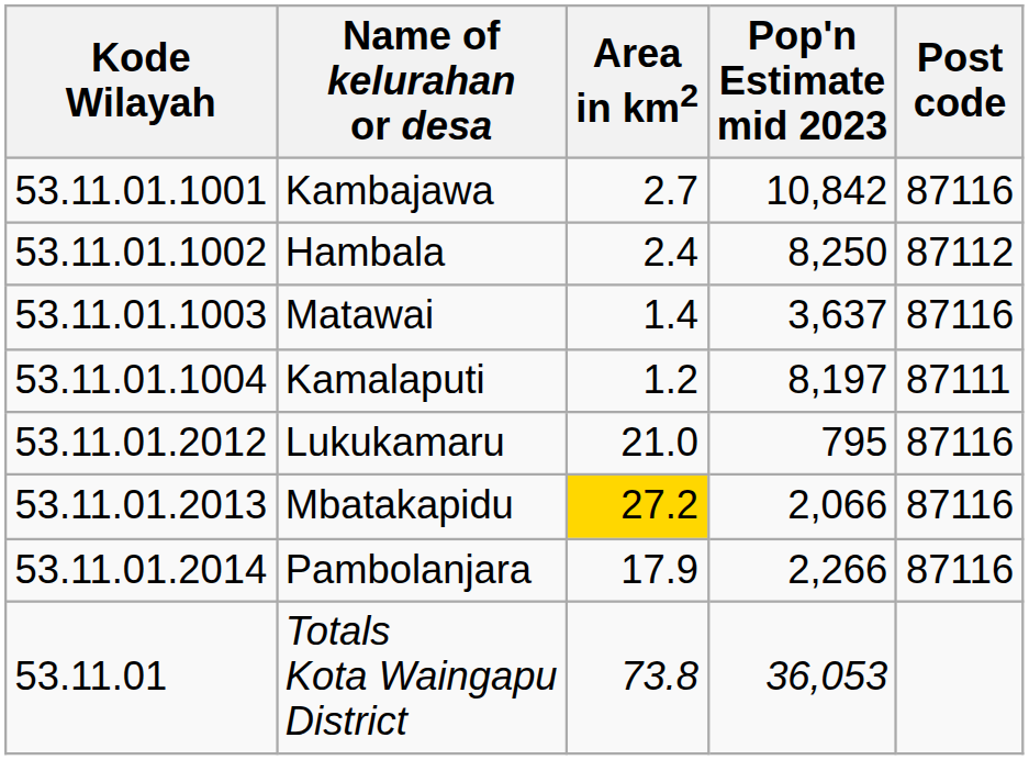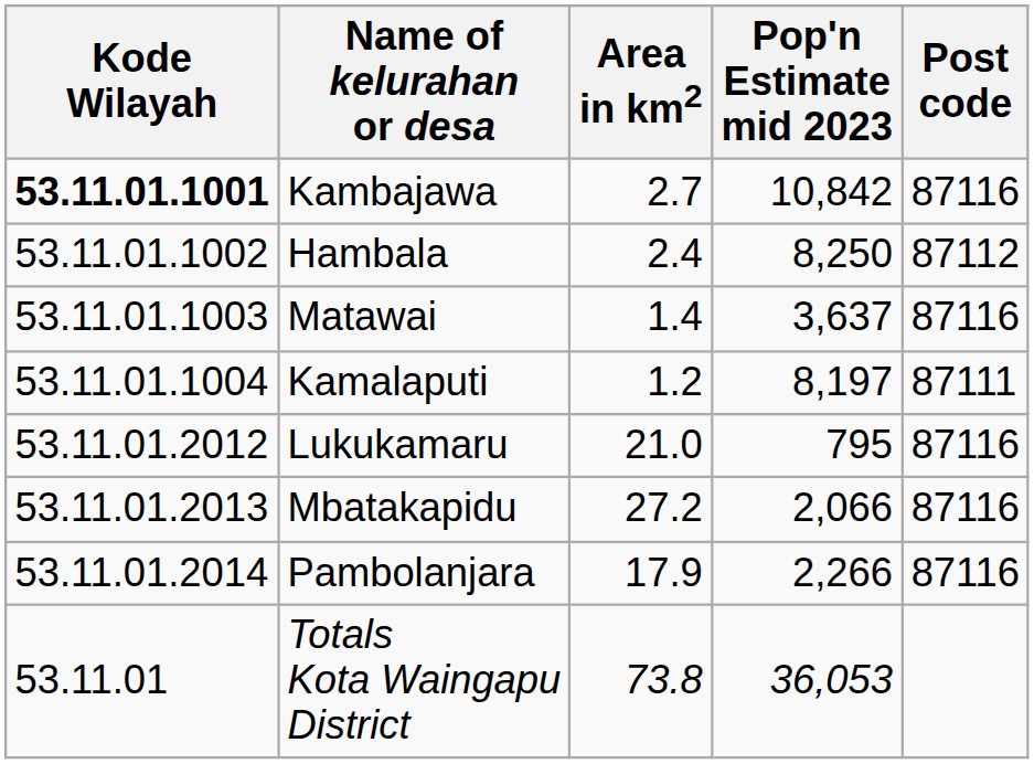Kambajawa | Kode Wilayah: normal -> bold
Mbatakapidu | Area in km2: gold background -> no background
